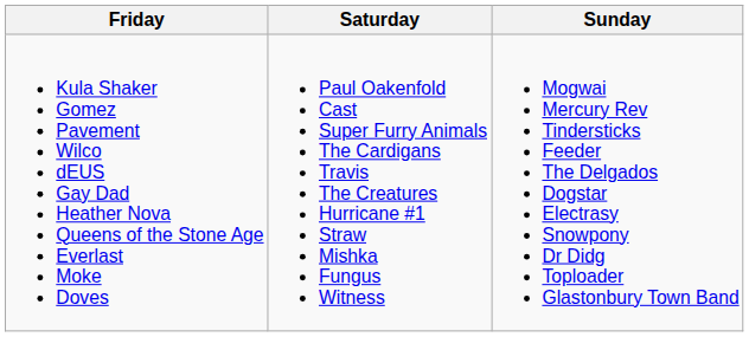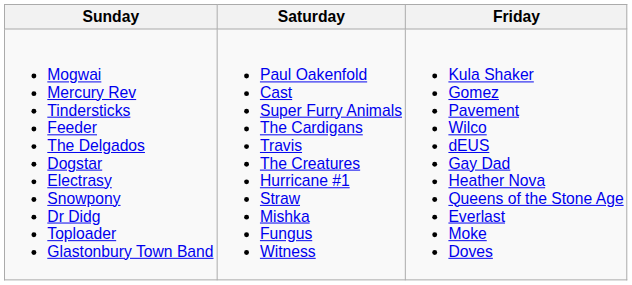columns swapped: Friday <-> Sunday
